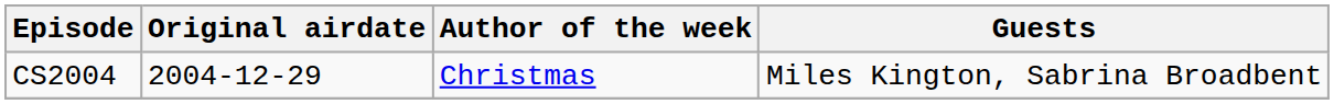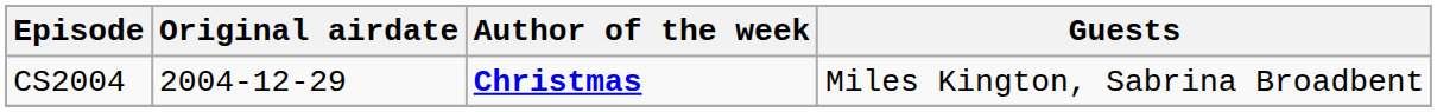CS2004 | Author of the week: normal -> bold
